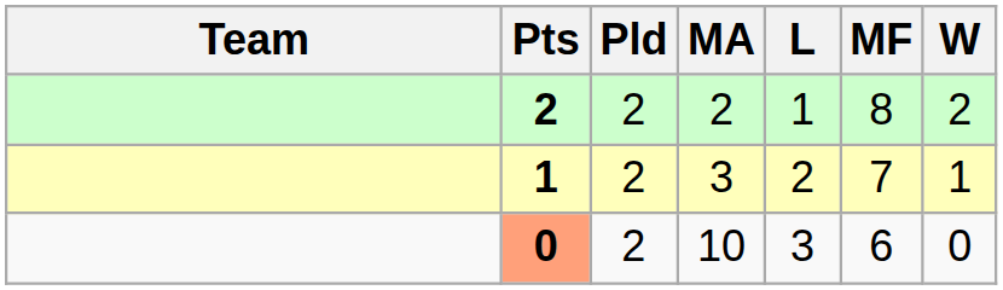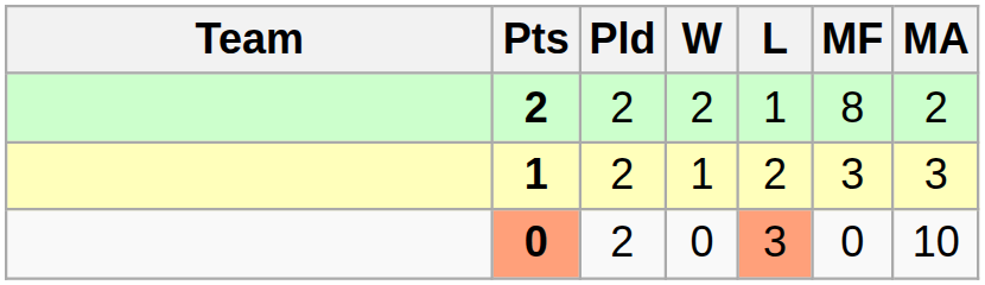columns swapped: W <-> MA
row 3 | MF: 7 -> 3
row 4 | L: no background -> lightsalmon background
row 4 | MF: 6 -> 0
